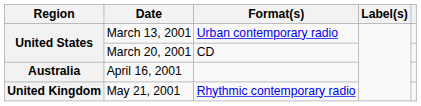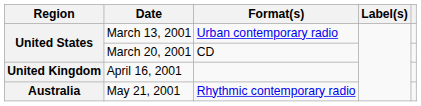April 16, 2001 | Region: Australia -> United Kingdom
May 21, 2001 | Region: United Kingdom -> Australia
